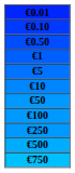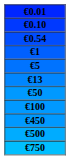row 3 | column 1: €0.50 -> €0.54
row 6 | column 1: €10 -> €13
row 9 | column 1: €250 -> €450
